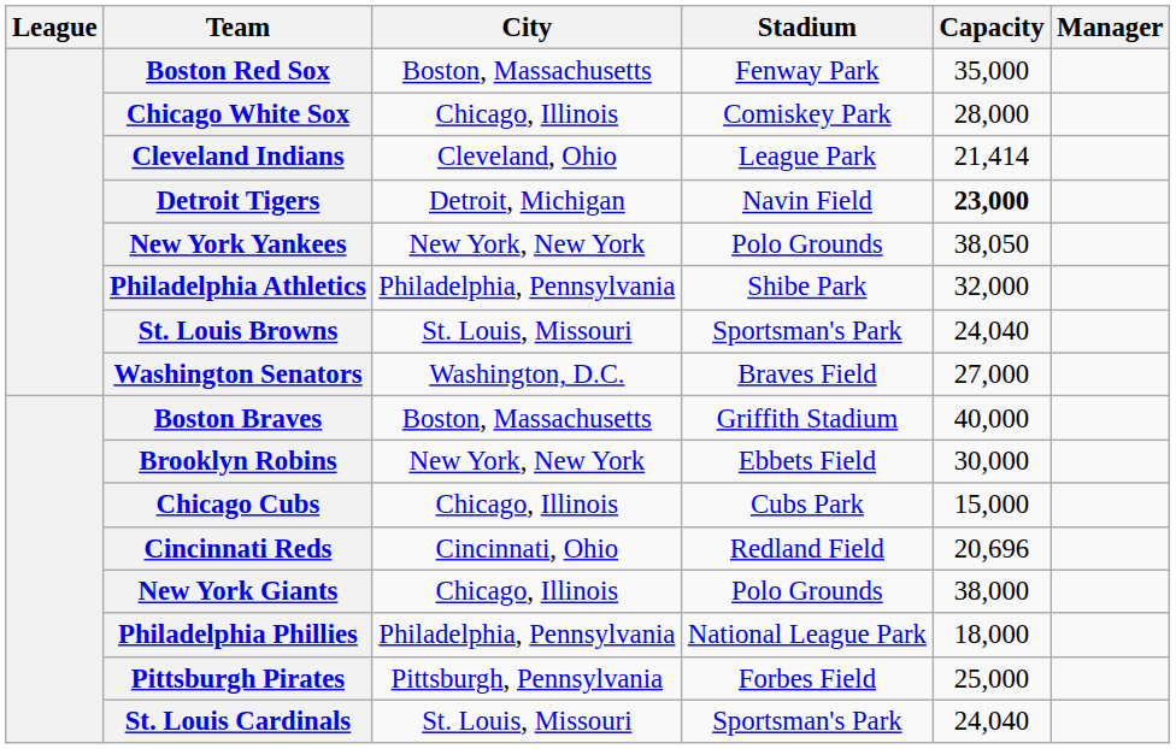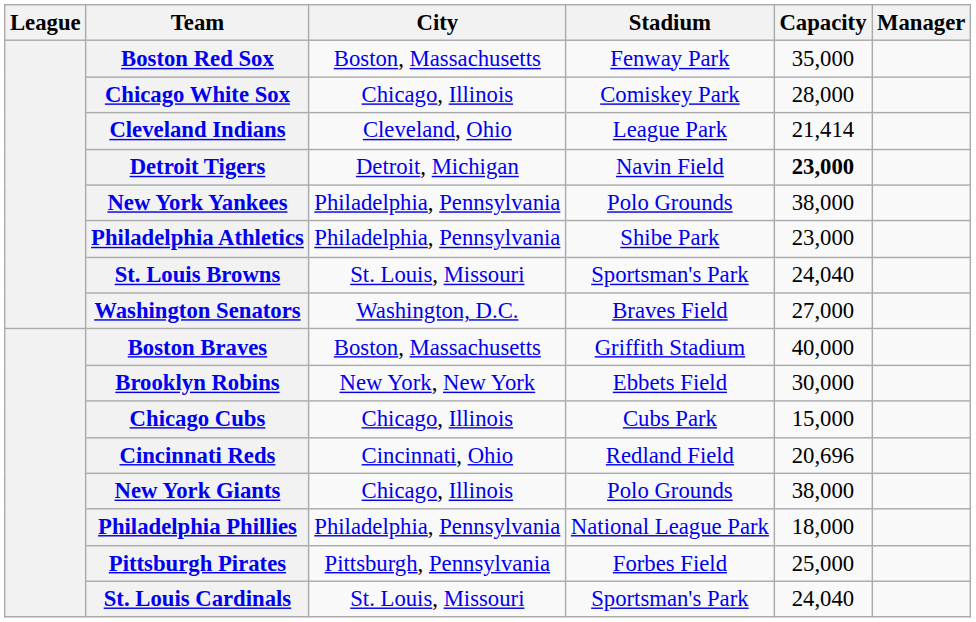New York Yankees | City: New York, New York -> Philadelphia, Pennsylvania
New York Yankees | Capacity: 38,050 -> 38,000
Philadelphia Athletics | Capacity: 32,000 -> 23,000
